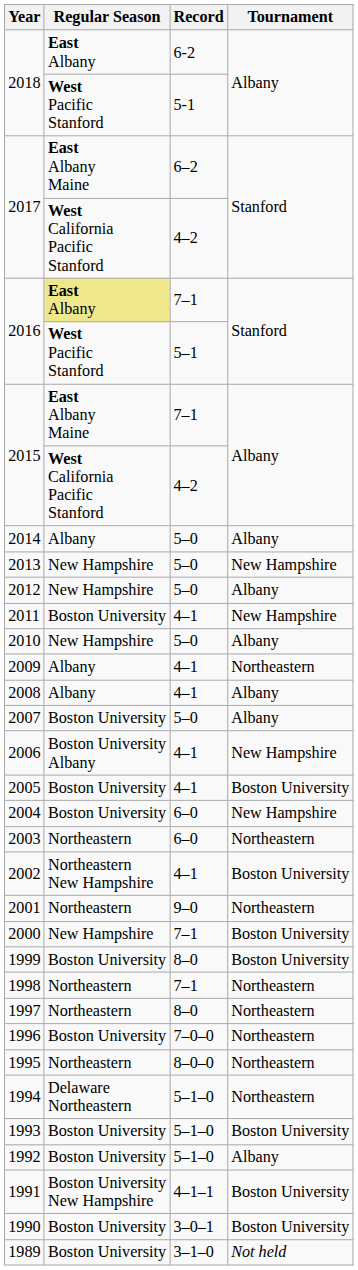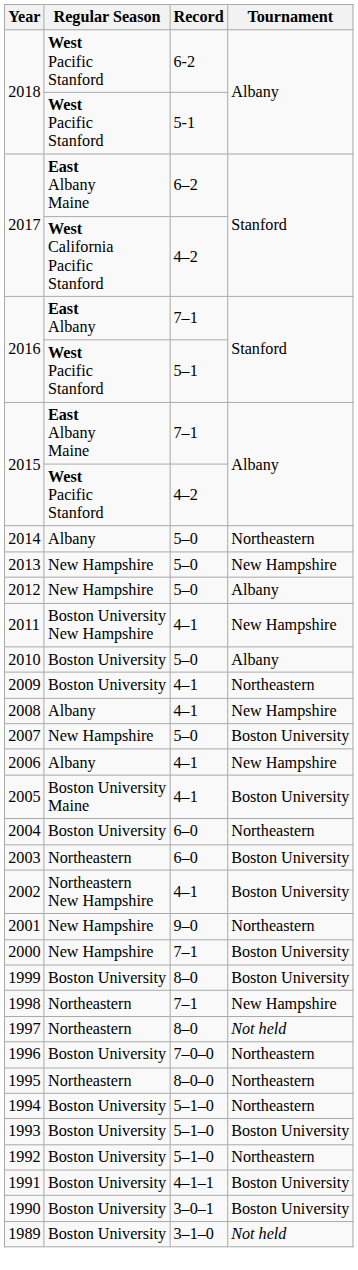2018 / 6-2 | Regular Season: East Albany -> West Pacific Stanford
2016 / 7–1 | Regular Season: khaki background -> no background
2015 / 4–2 | Regular Season: West California Pacific Stanford -> West Pacific Stanford
2014 | Tournament: Albany -> Northeastern
2011 | Regular Season: Boston University -> Boston University New Hampshire
2010 | Regular Season: New Hampshire -> Boston University
2009 | Regular Season: Albany -> Boston University
2008 | Tournament: Albany -> New Hampshire
2007 | Regular Season: Boston University -> New Hampshire
2007 | Tournament: Albany -> Boston University
2006 | Regular Season: Boston University Albany -> Albany
2005 | Regular Season: Boston University -> Boston University Maine
2004 | Tournament: New Hampshire -> Northeastern
2003 | Tournament: Northeastern -> Boston University
2001 | Regular Season: Northeastern -> New Hampshire
1998 | Tournament: Northeastern -> New Hampshire
1997 | Tournament: Northeastern -> Not held
1994 | Regular Season: Delaware Northeastern -> Boston University
1992 | Tournament: Albany -> Northeastern
1991 | Regular Season: Boston University New Hampshire -> Boston University
